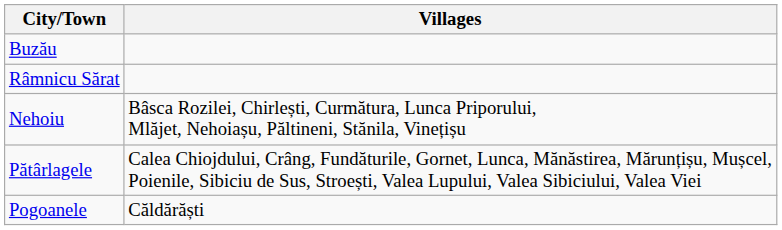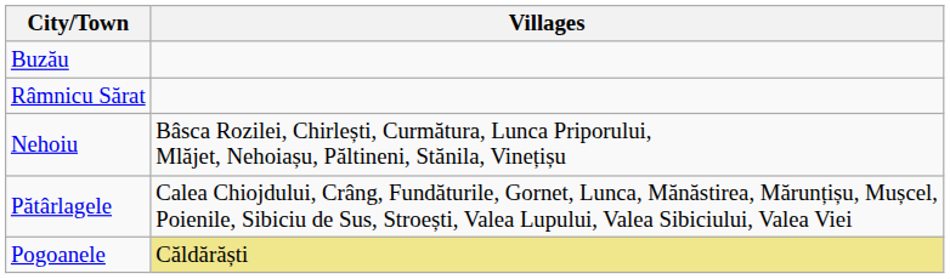Pogoanele | column 2: no background -> khaki background
